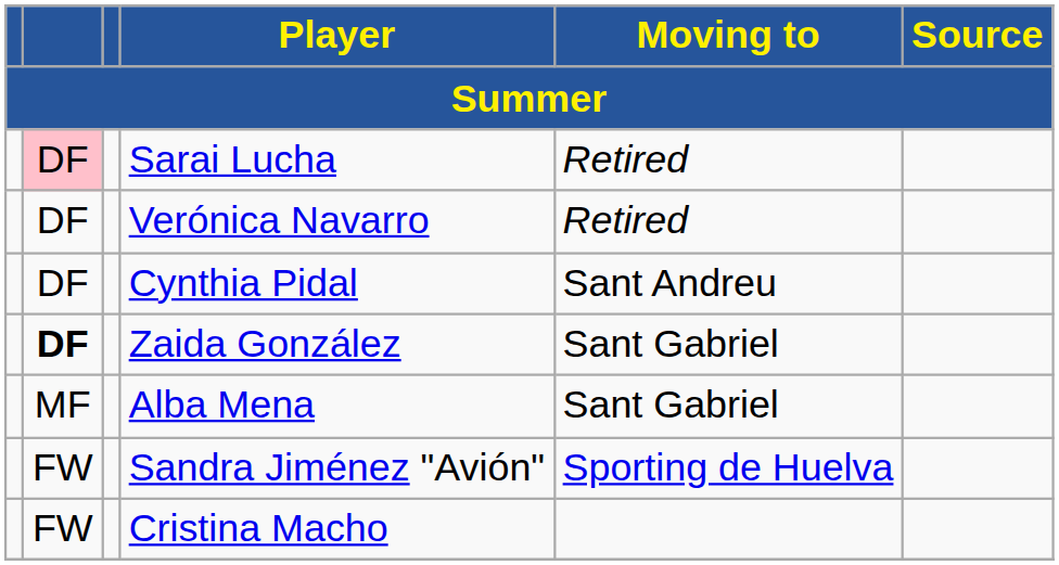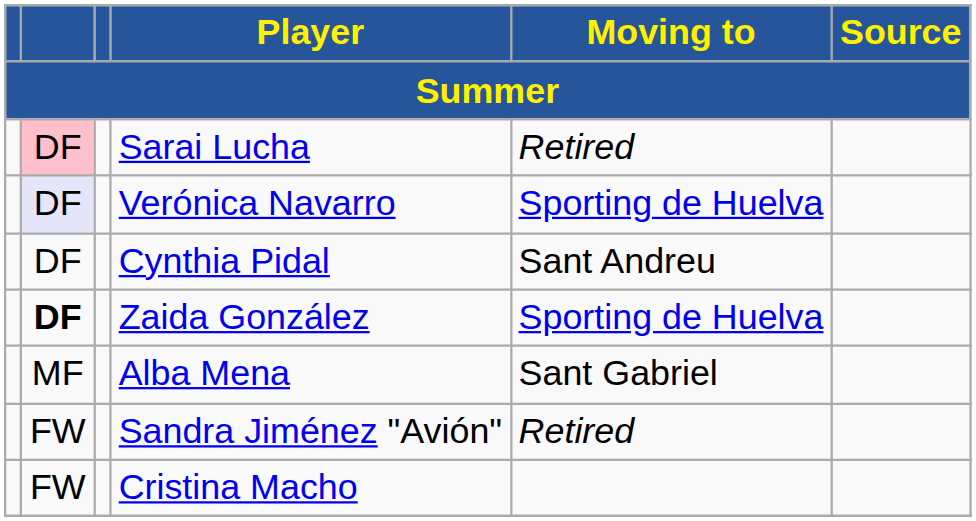Verónica Navarro | column 2: no background -> lavender background
Verónica Navarro | Moving to: Retired -> Sporting de Huelva
Zaida González | Moving to: Sant Gabriel -> Sporting de Huelva
Sandra Jiménez "Avión" | Moving to: Sporting de Huelva -> Retired
